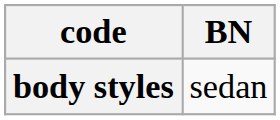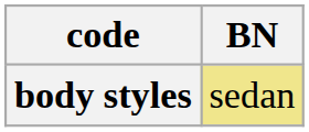body styles | BN: no background -> khaki background
